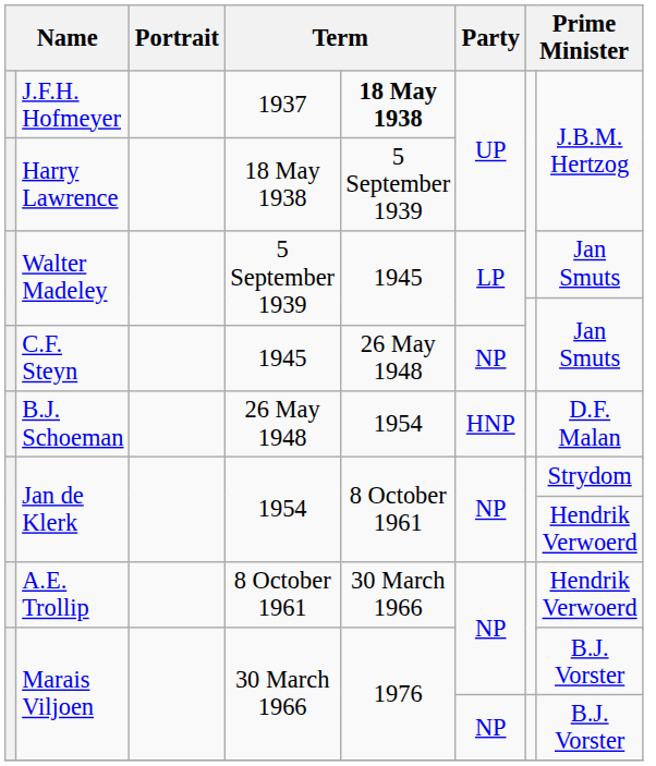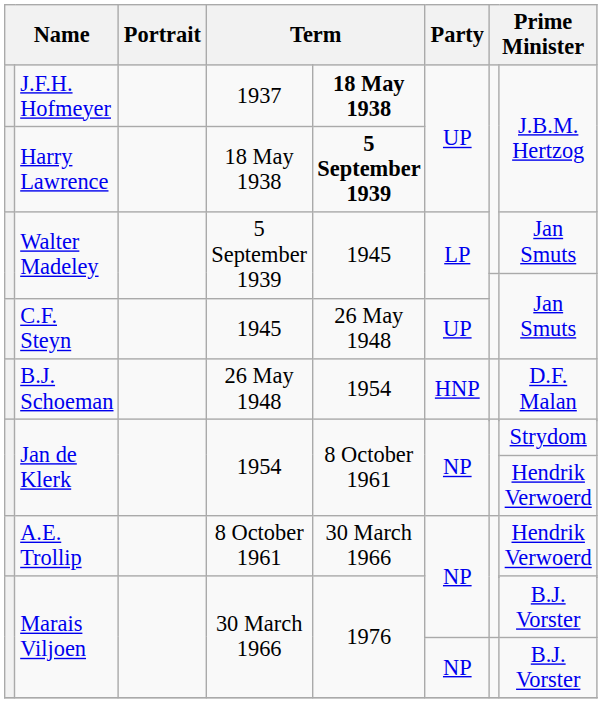Harry Lawrence | column 5: normal -> bold
C.F. Steyn | Party: NP -> UP
